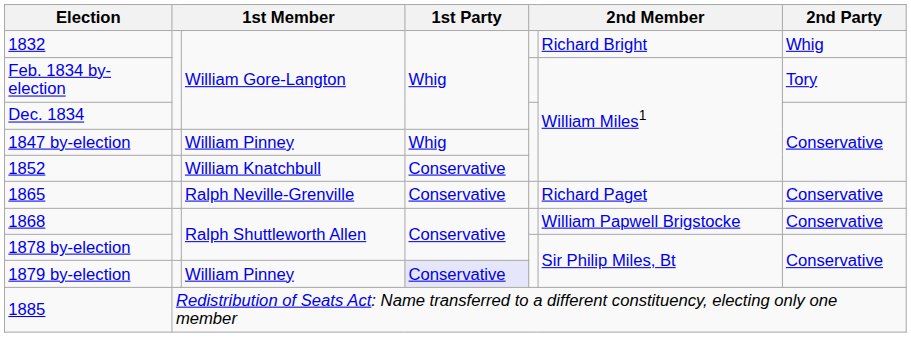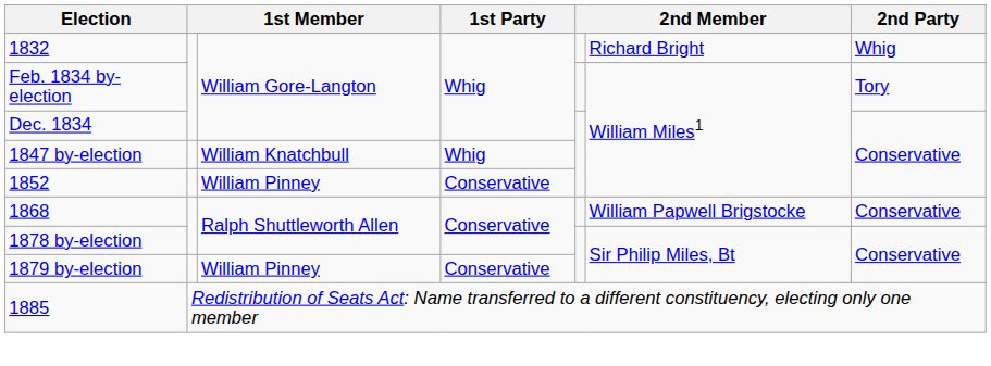1847 by-election | column 3: William Pinney -> William Knatchbull
1852 | column 3: William Knatchbull -> William Pinney
- row: 1865 | Ralph Neville-Grenville | Conservative | Richard Paget | Conservative
1879 by-election | 1st Party: lavender background -> no background
